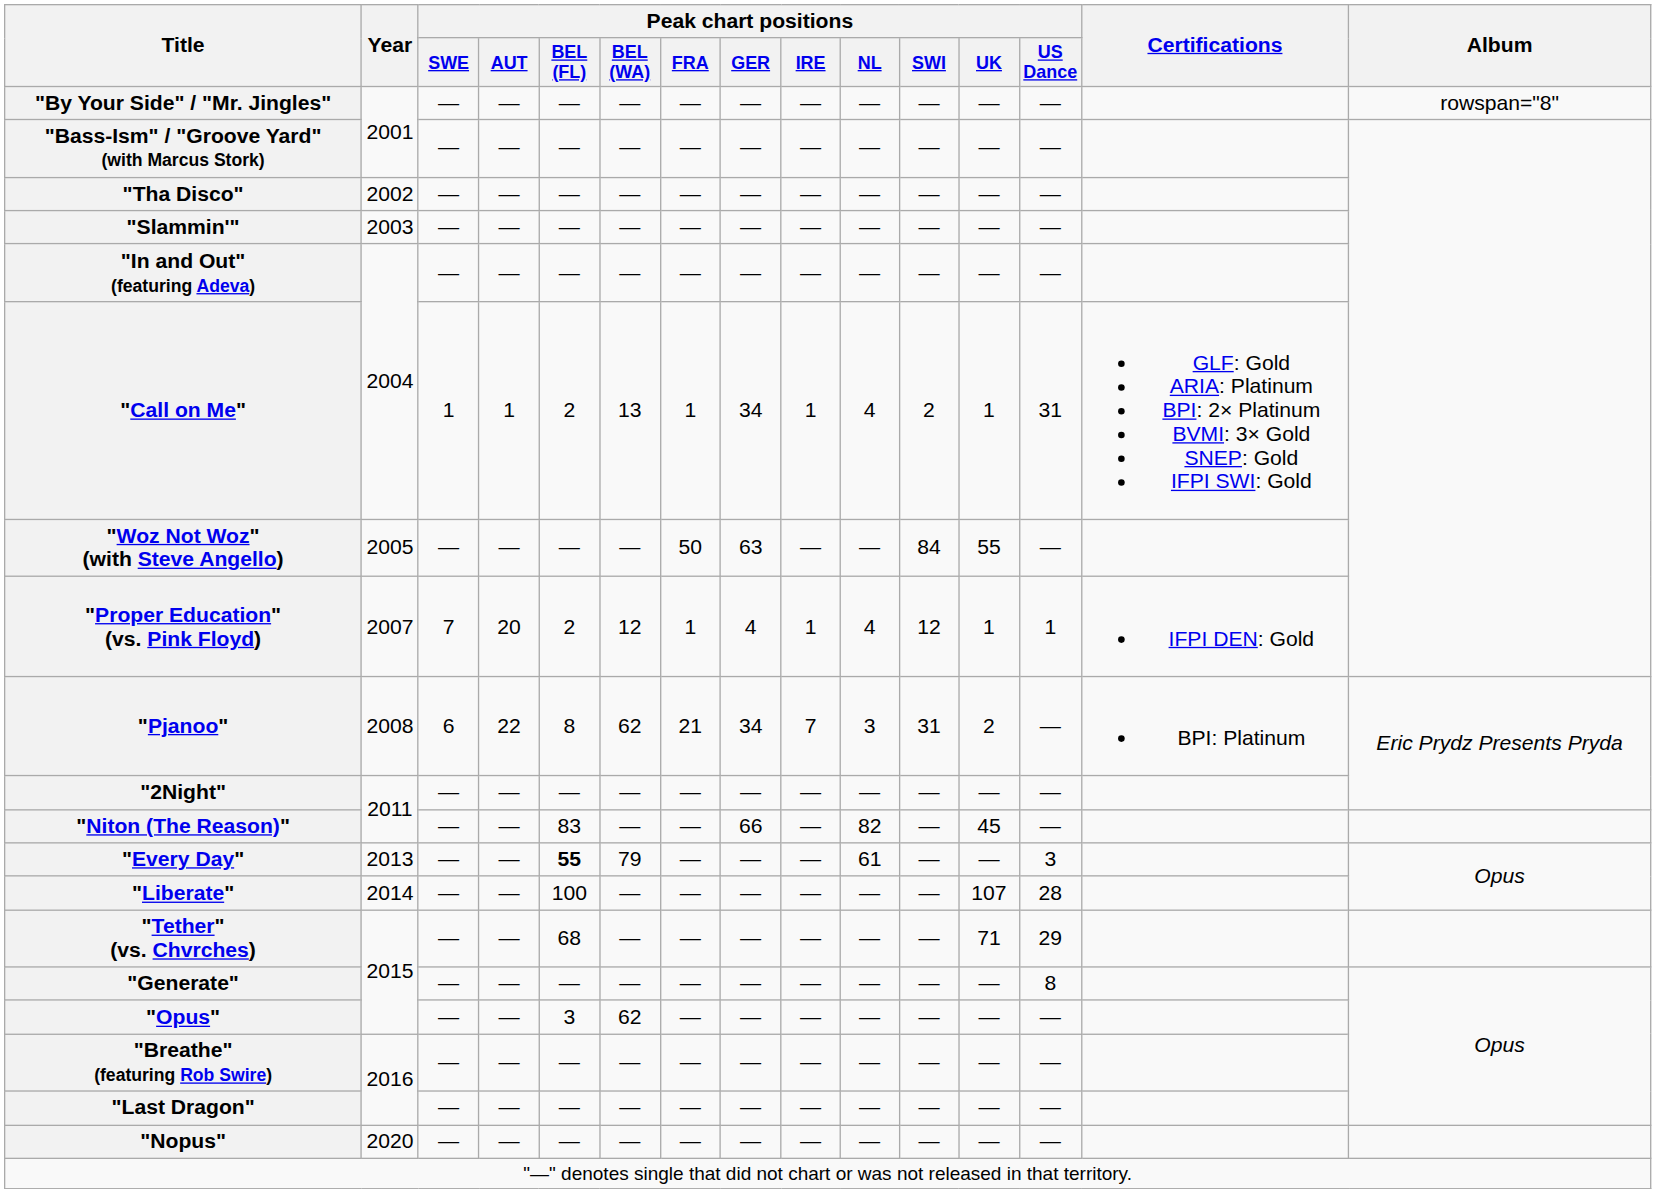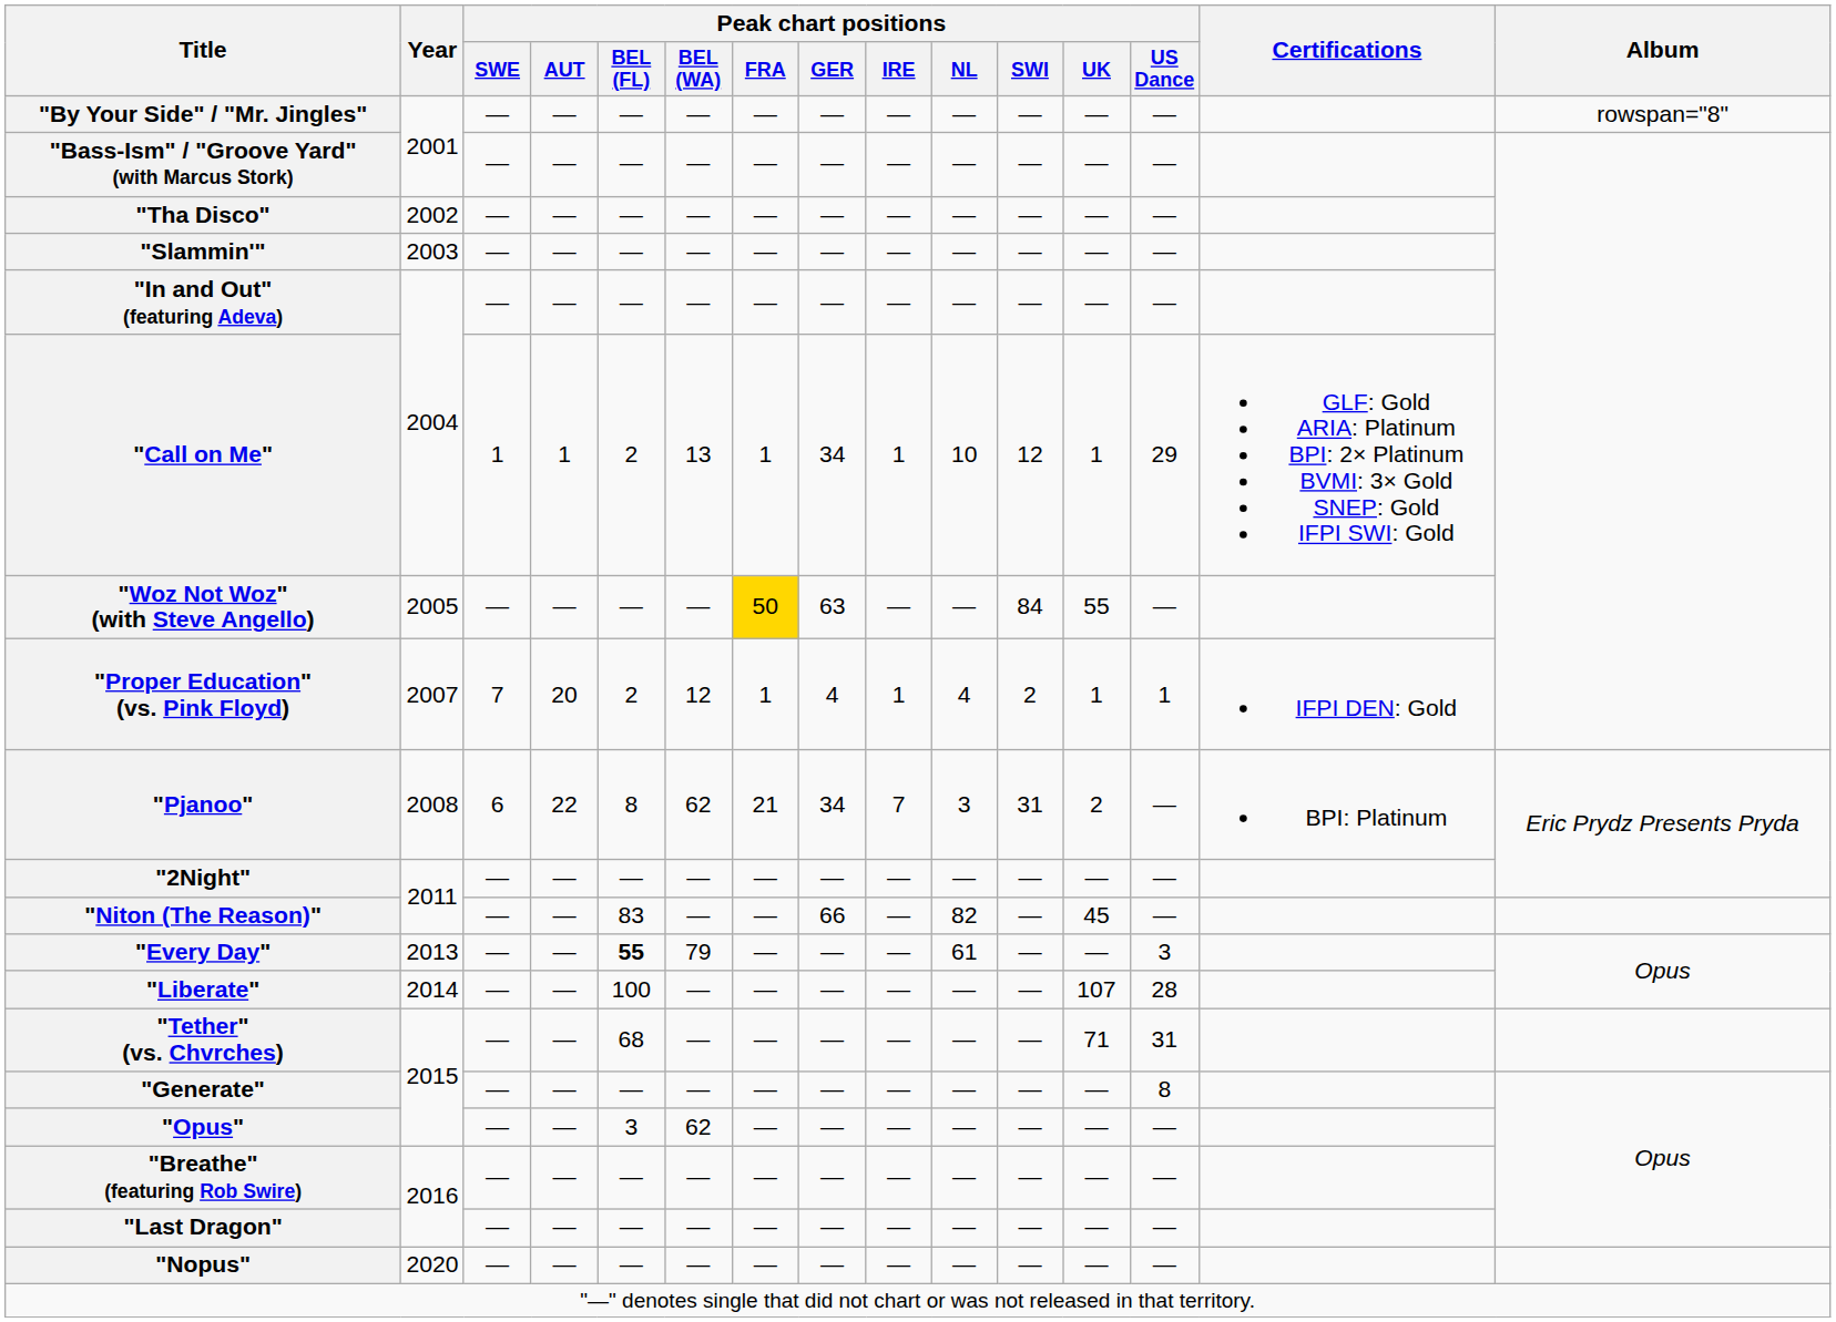"Call on Me" | Peak chart positions / NL: 4 -> 10
"Call on Me" | Peak chart positions / SWI: 2 -> 12
"Call on Me" | Peak chart positions / US Dance: 31 -> 29
"Woz Not Woz" (with Steve Angello) | Peak chart positions / FRA: no background -> gold background
"Proper Education" (vs. Pink Floyd) | Peak chart positions / SWI: 12 -> 2
"Tether" (vs. Chvrches) | Peak chart positions / US Dance: 29 -> 31
